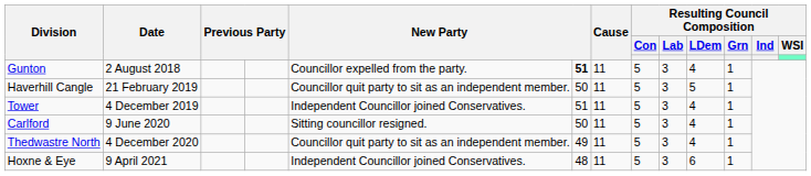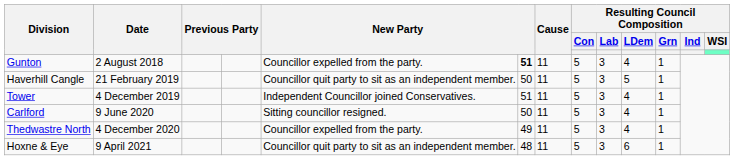Thedwastre North | column 5: Councillor quit party to sit as an independent member. -> Councillor expelled from the party.
Hoxne & Eye | column 5: Independent Councillor joined Conservatives. -> Councillor quit party to sit as an independent member.
